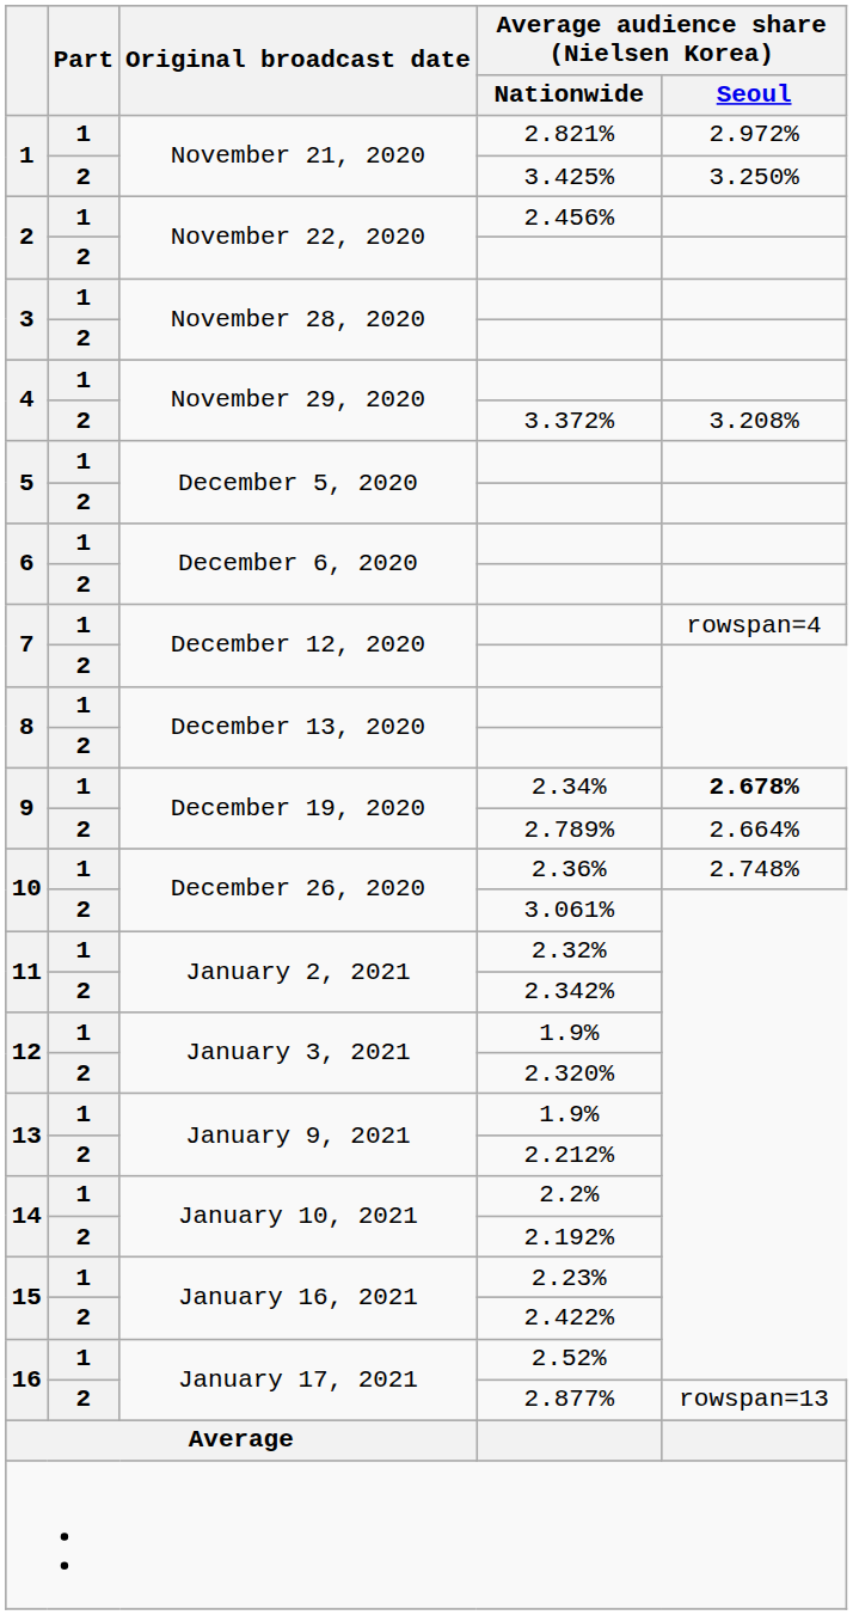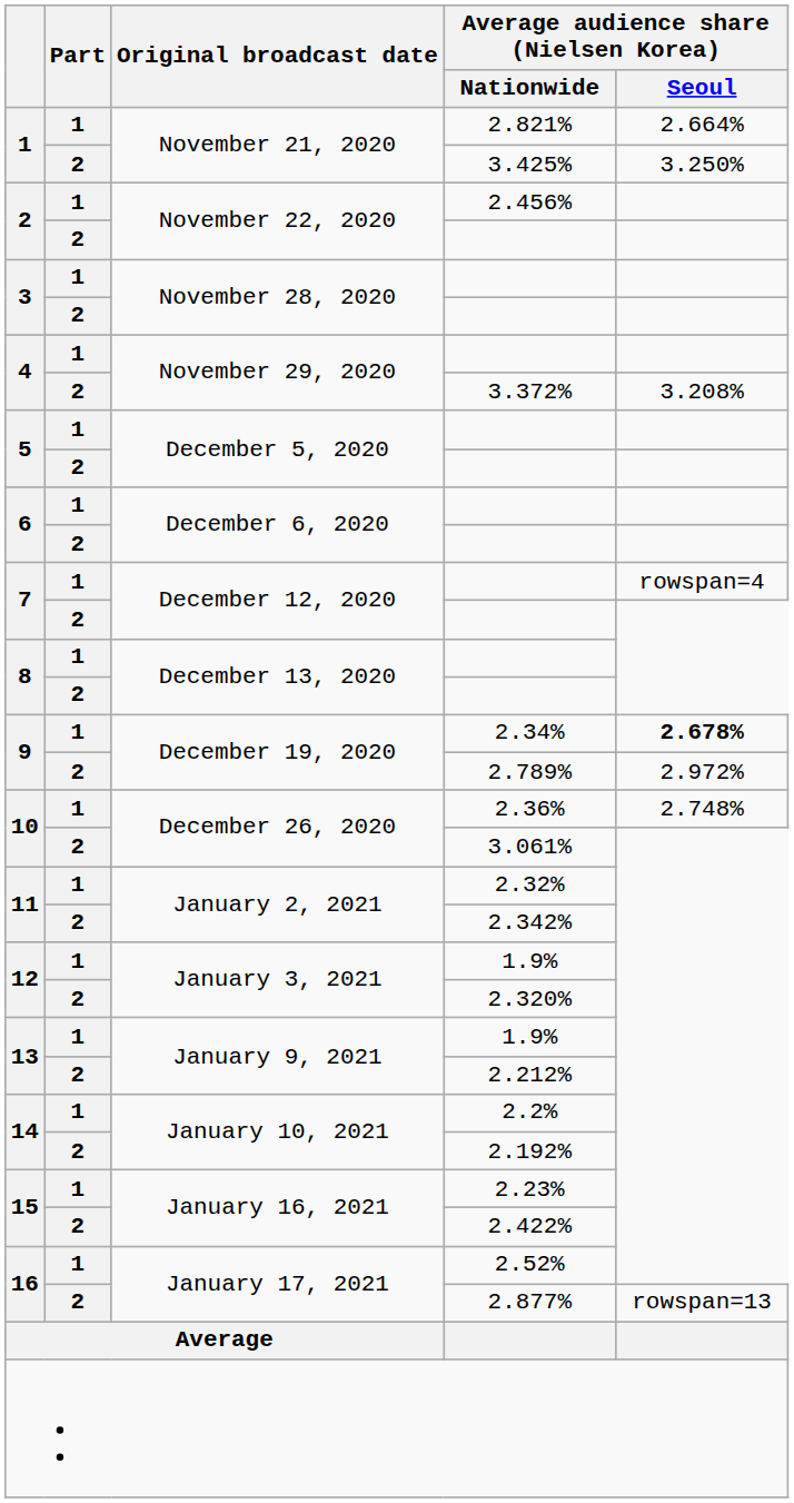2.821% | Average audience share (Nielsen Korea) / Seoul: 2.972% -> 2.664%
2.789% | Average audience share (Nielsen Korea) / Seoul: 2.664% -> 2.972%
